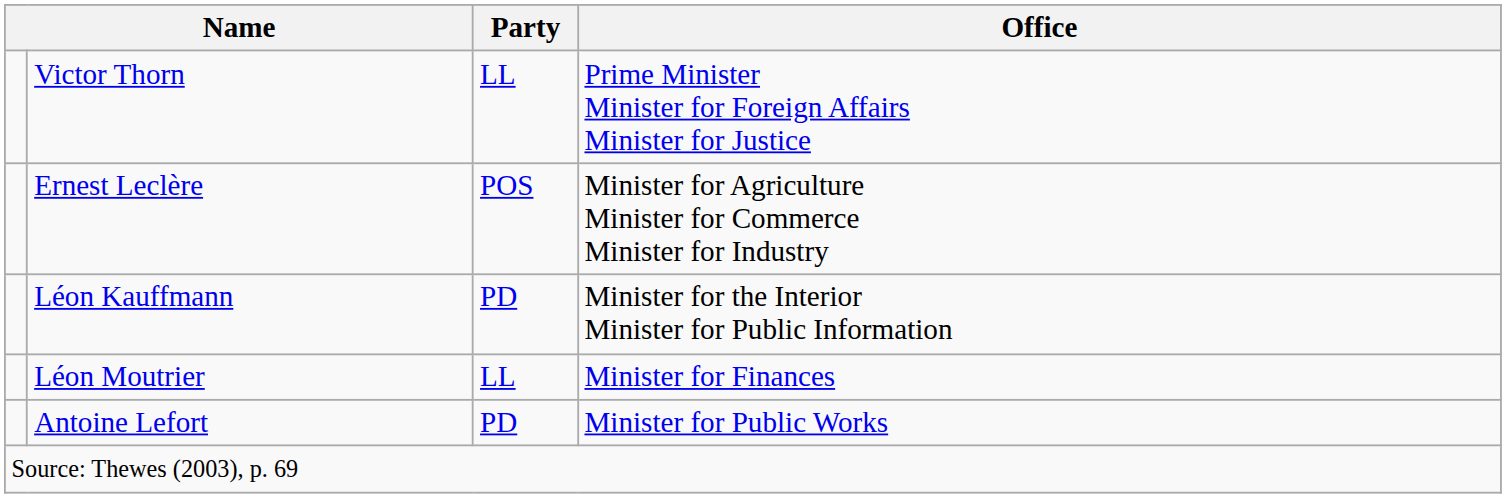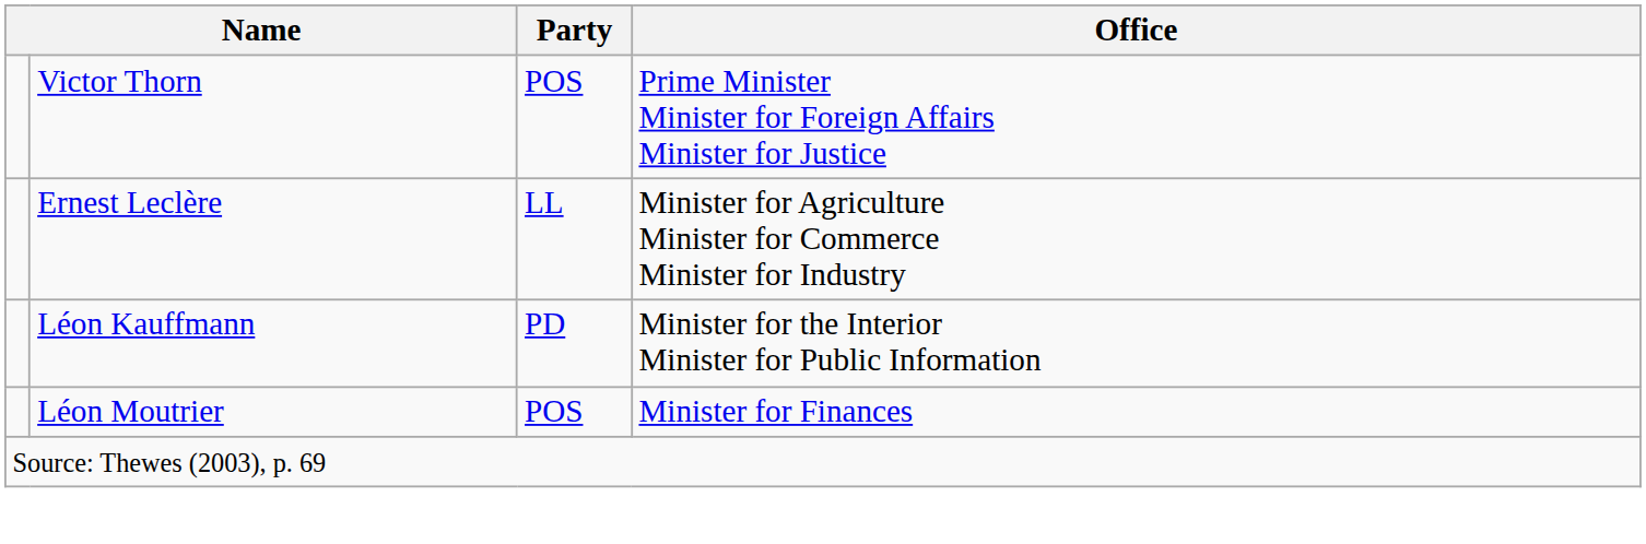Victor Thorn | Party: LL -> POS
Ernest Leclère | Party: POS -> LL
Léon Moutrier | Party: LL -> POS
- row: Antoine Lefort | PD | Minister for Public Works
